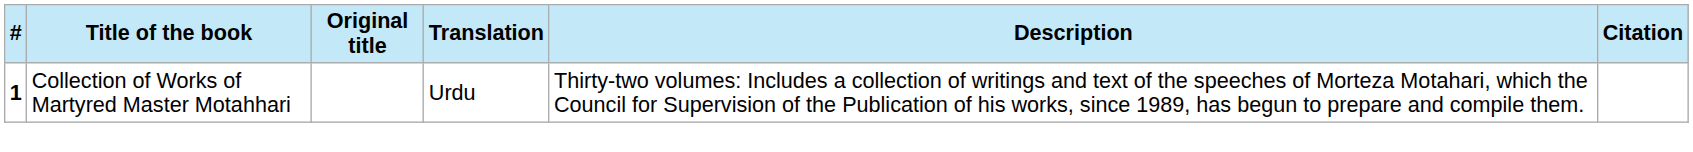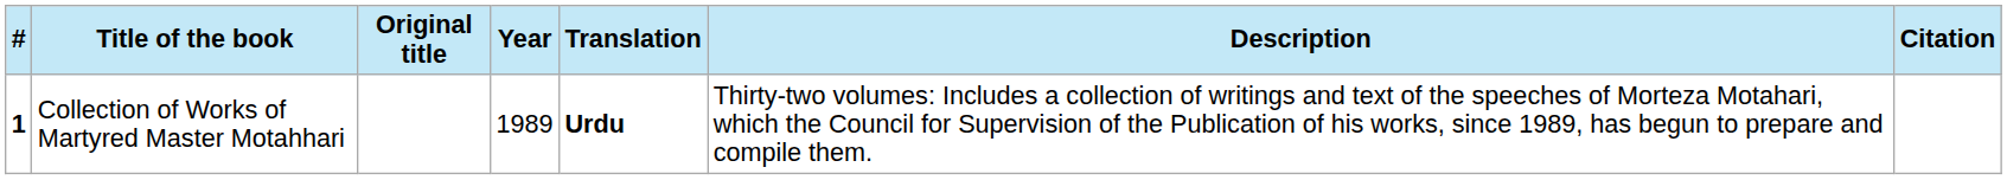+ column: Year | 1989
Collection of Works of Martyred Master Motahhari | Translation: normal -> bold
